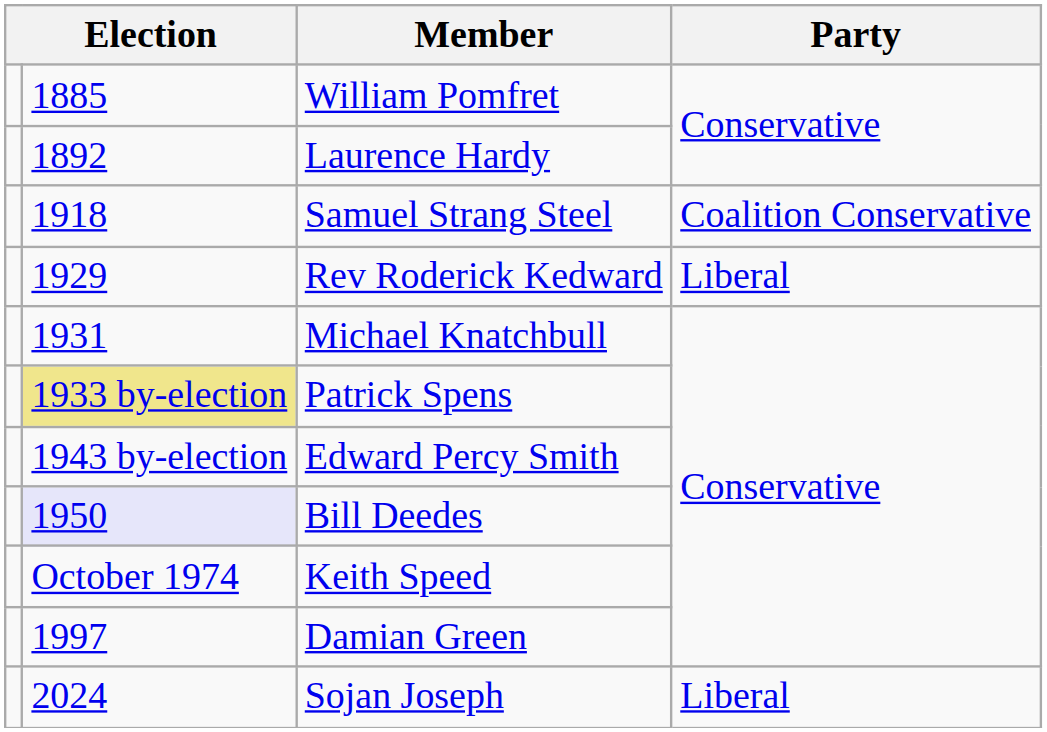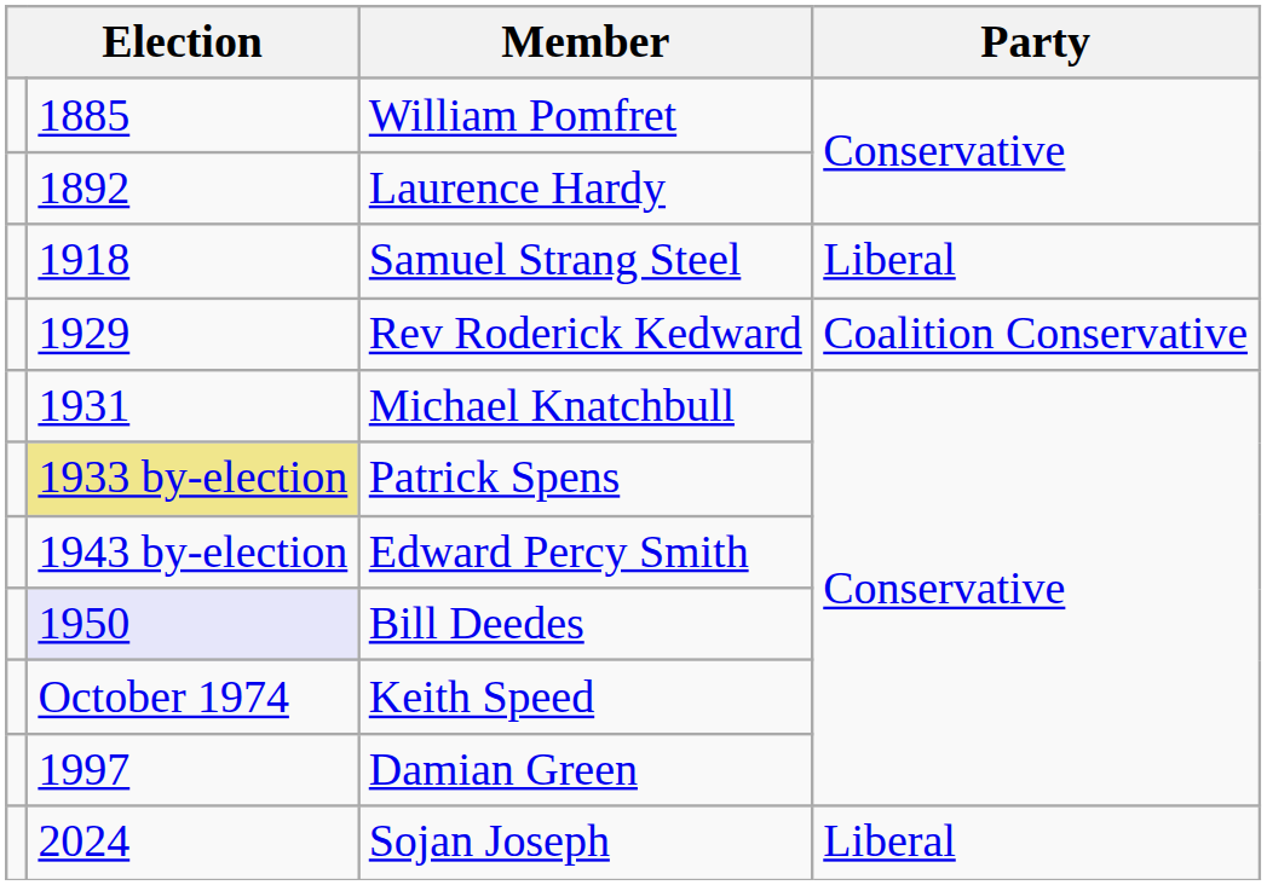Samuel Strang Steel | Party: Coalition Conservative -> Liberal
Rev Roderick Kedward | Party: Liberal -> Coalition Conservative
